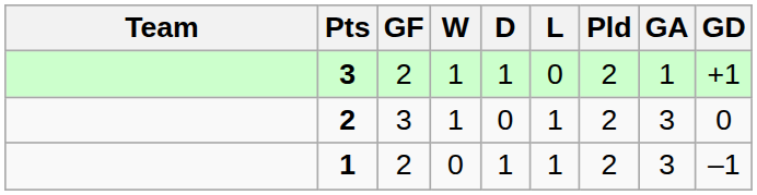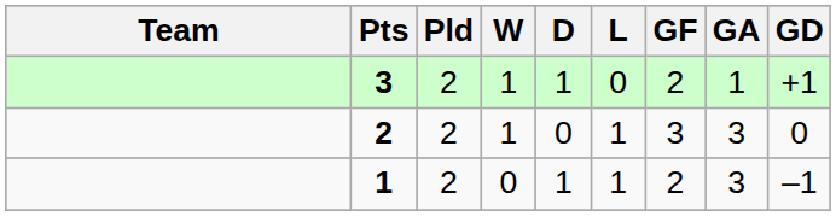columns swapped: Pld <-> GF
